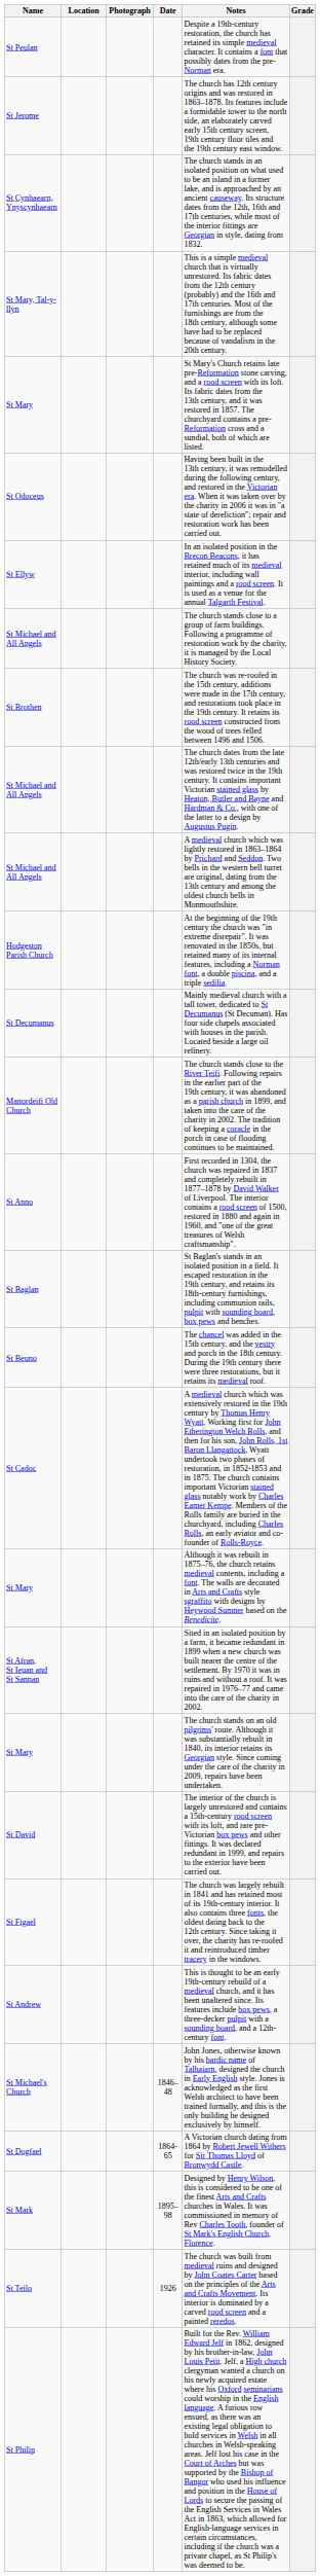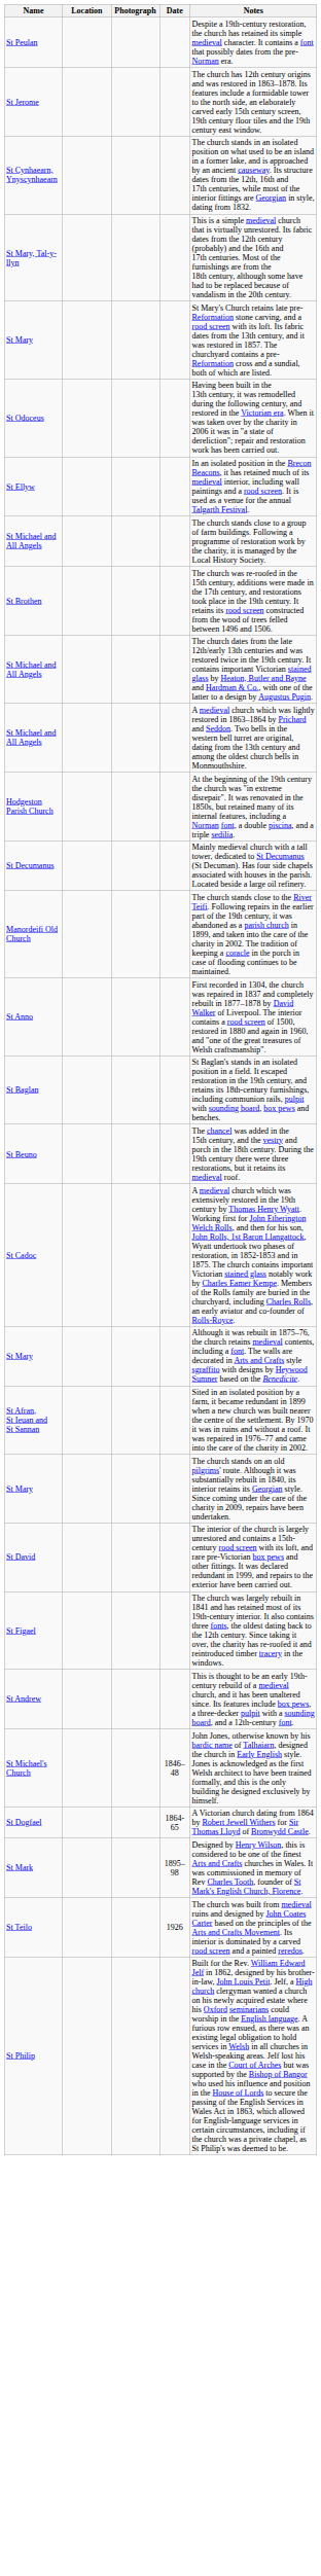- column: Grade
